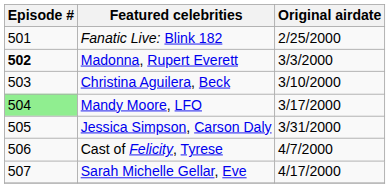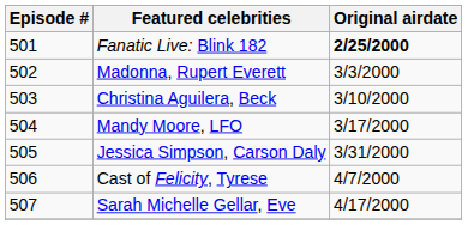Fanatic Live: Blink 182 | Original airdate: normal -> bold
Madonna, Rupert Everett | Episode #: bold -> normal
Mandy Moore, LFO | Episode #: lightgreen background -> no background
